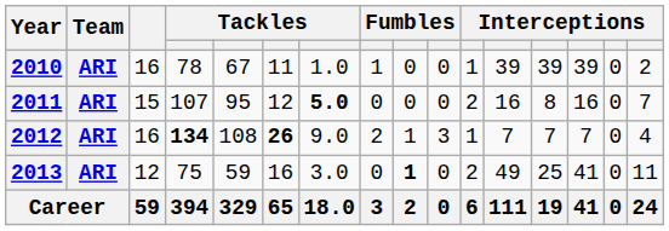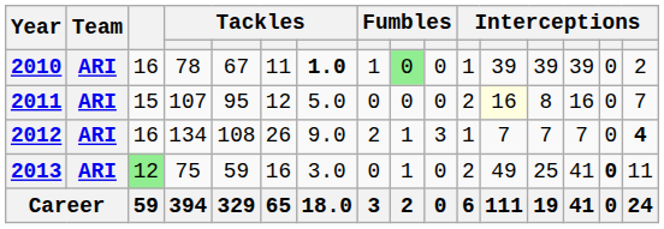2010 | column 7: normal -> bold
2010 | column 9: no background -> lightgreen background
2011 | column 7: bold -> normal
2011 | column 12: no background -> lightyellow background
2012 | column 4: bold -> normal
2012 | column 6: bold -> normal
2012 | column 16: normal -> bold
2013 | column 3: no background -> lightgreen background
2013 | column 9: bold -> normal
2013 | column 15: normal -> bold
